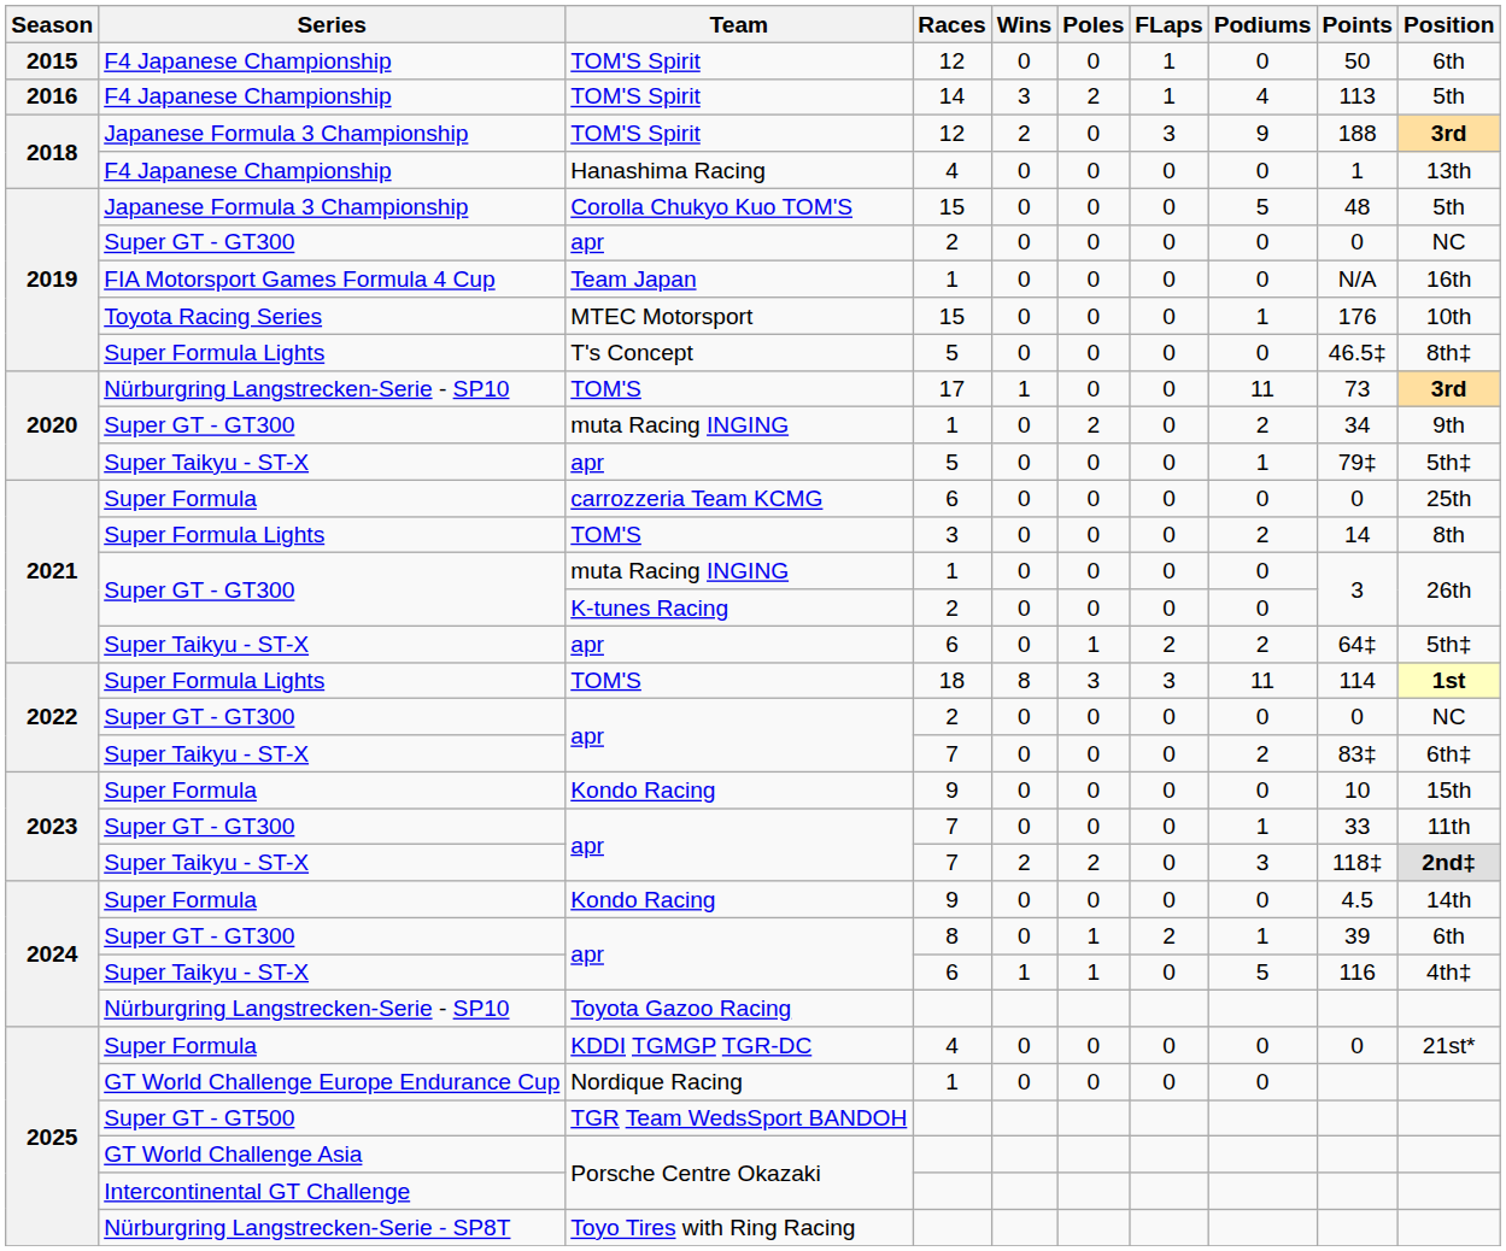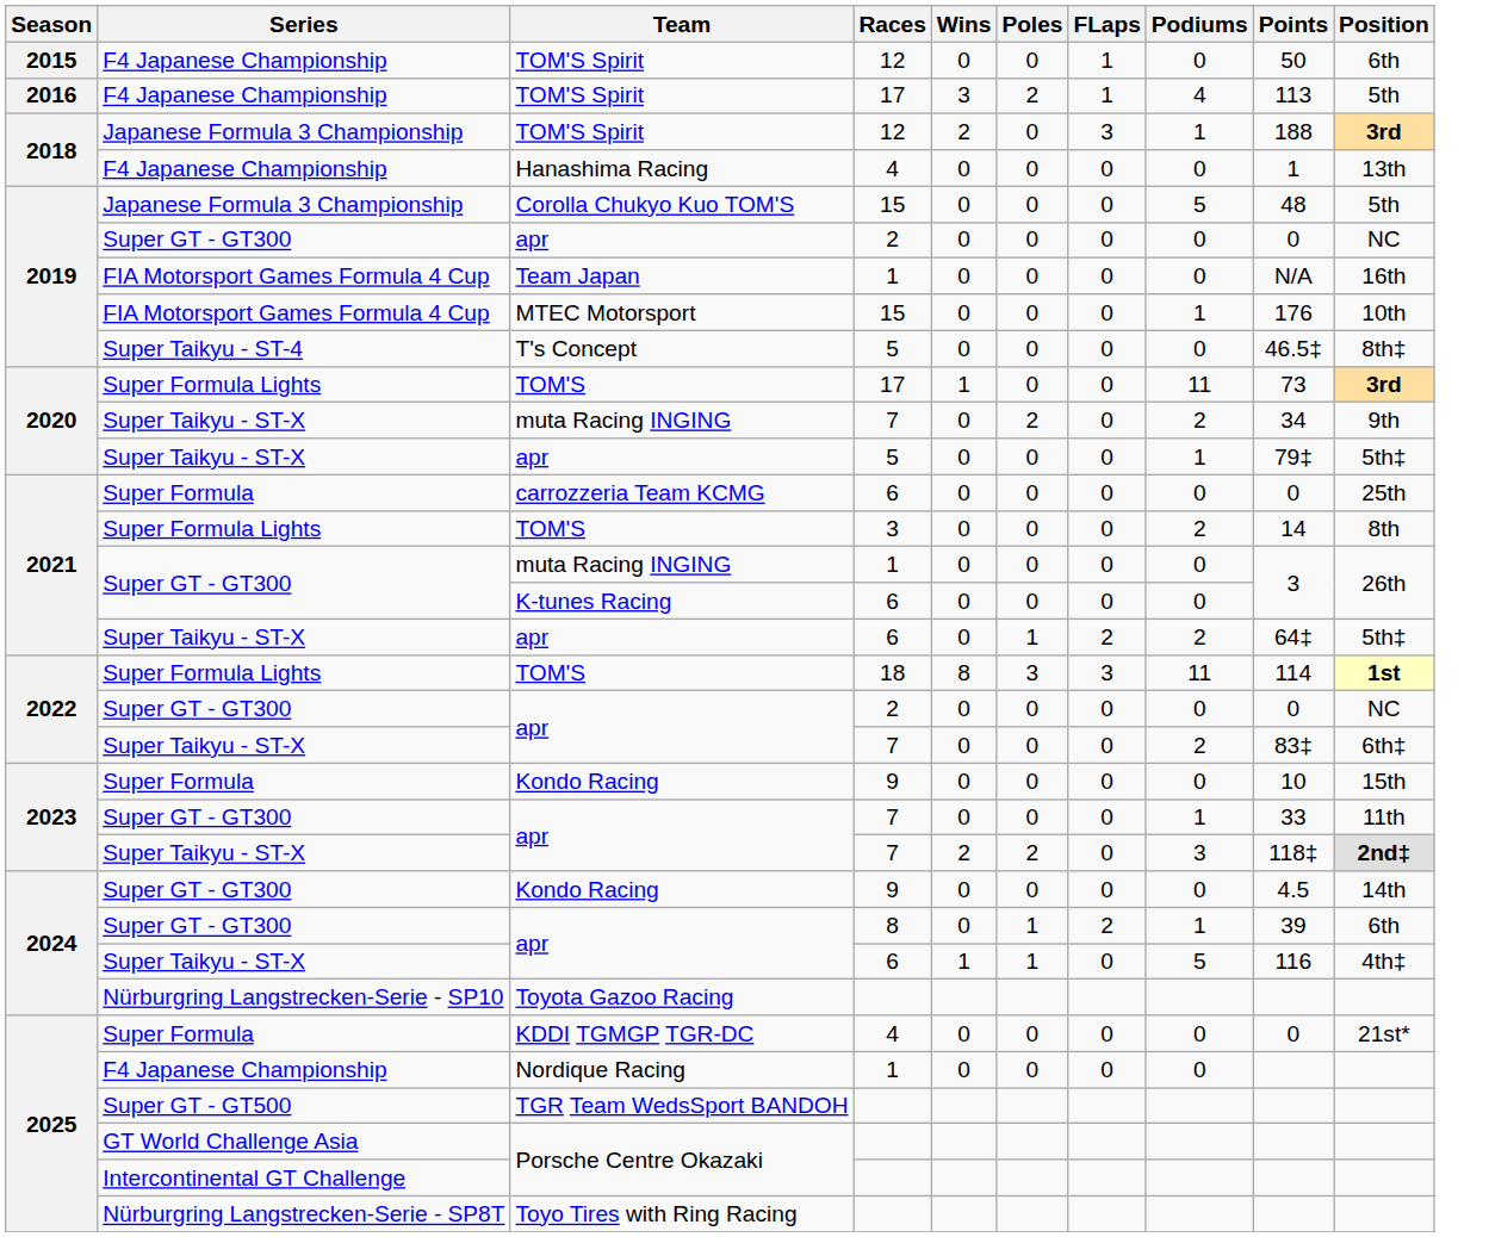2016 / TOM'S Spirit | Races: 14 -> 17
2018 / TOM'S Spirit | Podiums: 9 -> 1
MTEC Motorsport | Series: Toyota Racing Series -> FIA Motorsport Games Formula 4 Cup
T's Concept | Series: Super Formula Lights -> Super Taikyu - ST-4
2020 / TOM'S | Series: Nürburgring Langstrecken-Serie - SP10 -> Super Formula Lights
2020 / muta Racing INGING | Series: Super GT - GT300 -> Super Taikyu - ST-X
2020 / muta Racing INGING | Races: 1 -> 7
K-tunes Racing | Races: 2 -> 6
2024 / Kondo Racing | Series: Super Formula -> Super GT - GT300
Nordique Racing | Series: GT World Challenge Europe Endurance Cup -> F4 Japanese Championship
